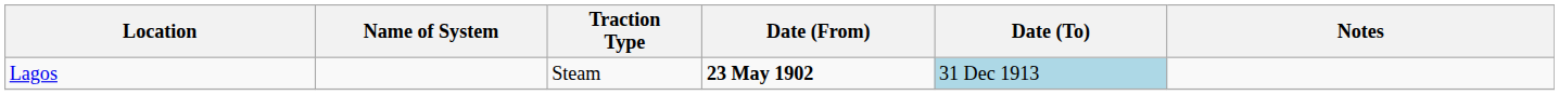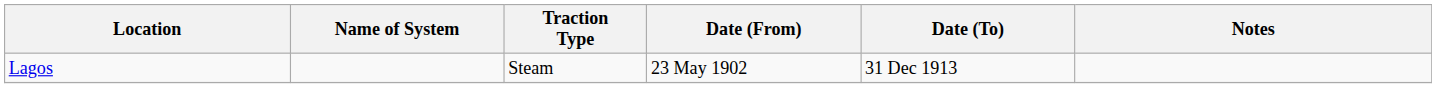Lagos | Date (From): bold -> normal
Lagos | Date (To): lightblue background -> no background
